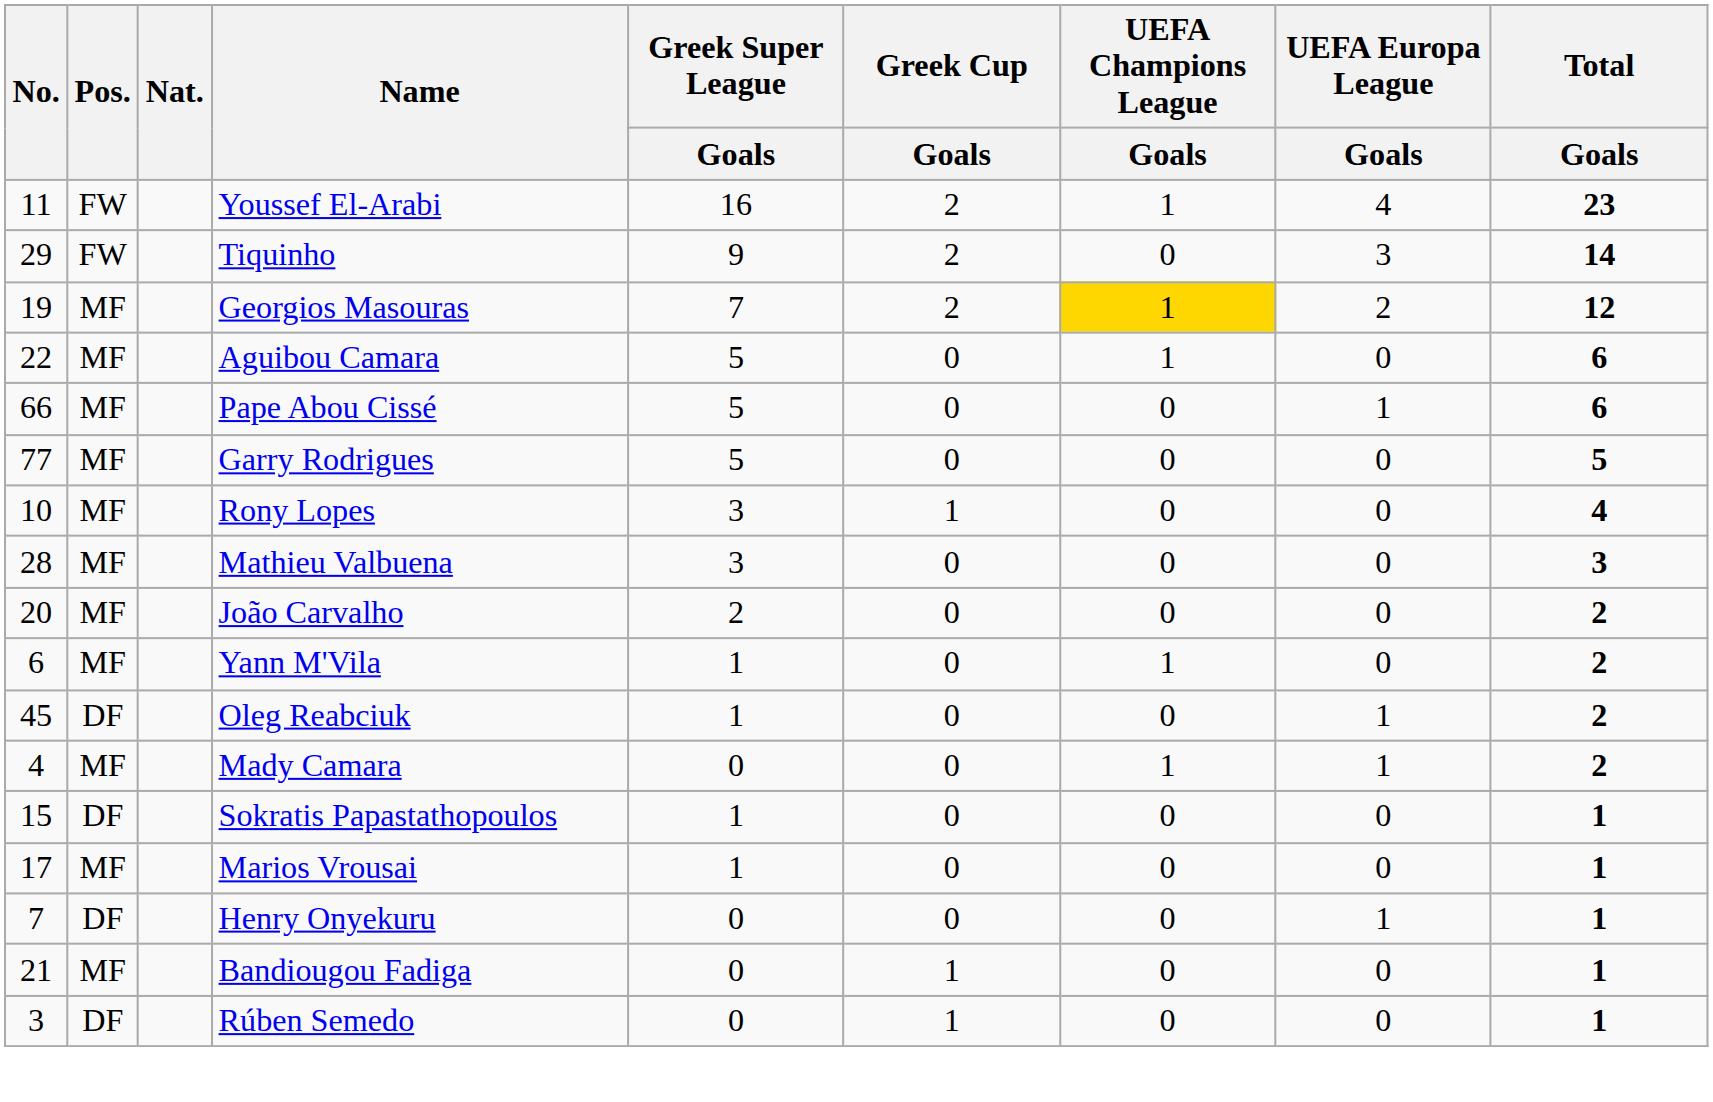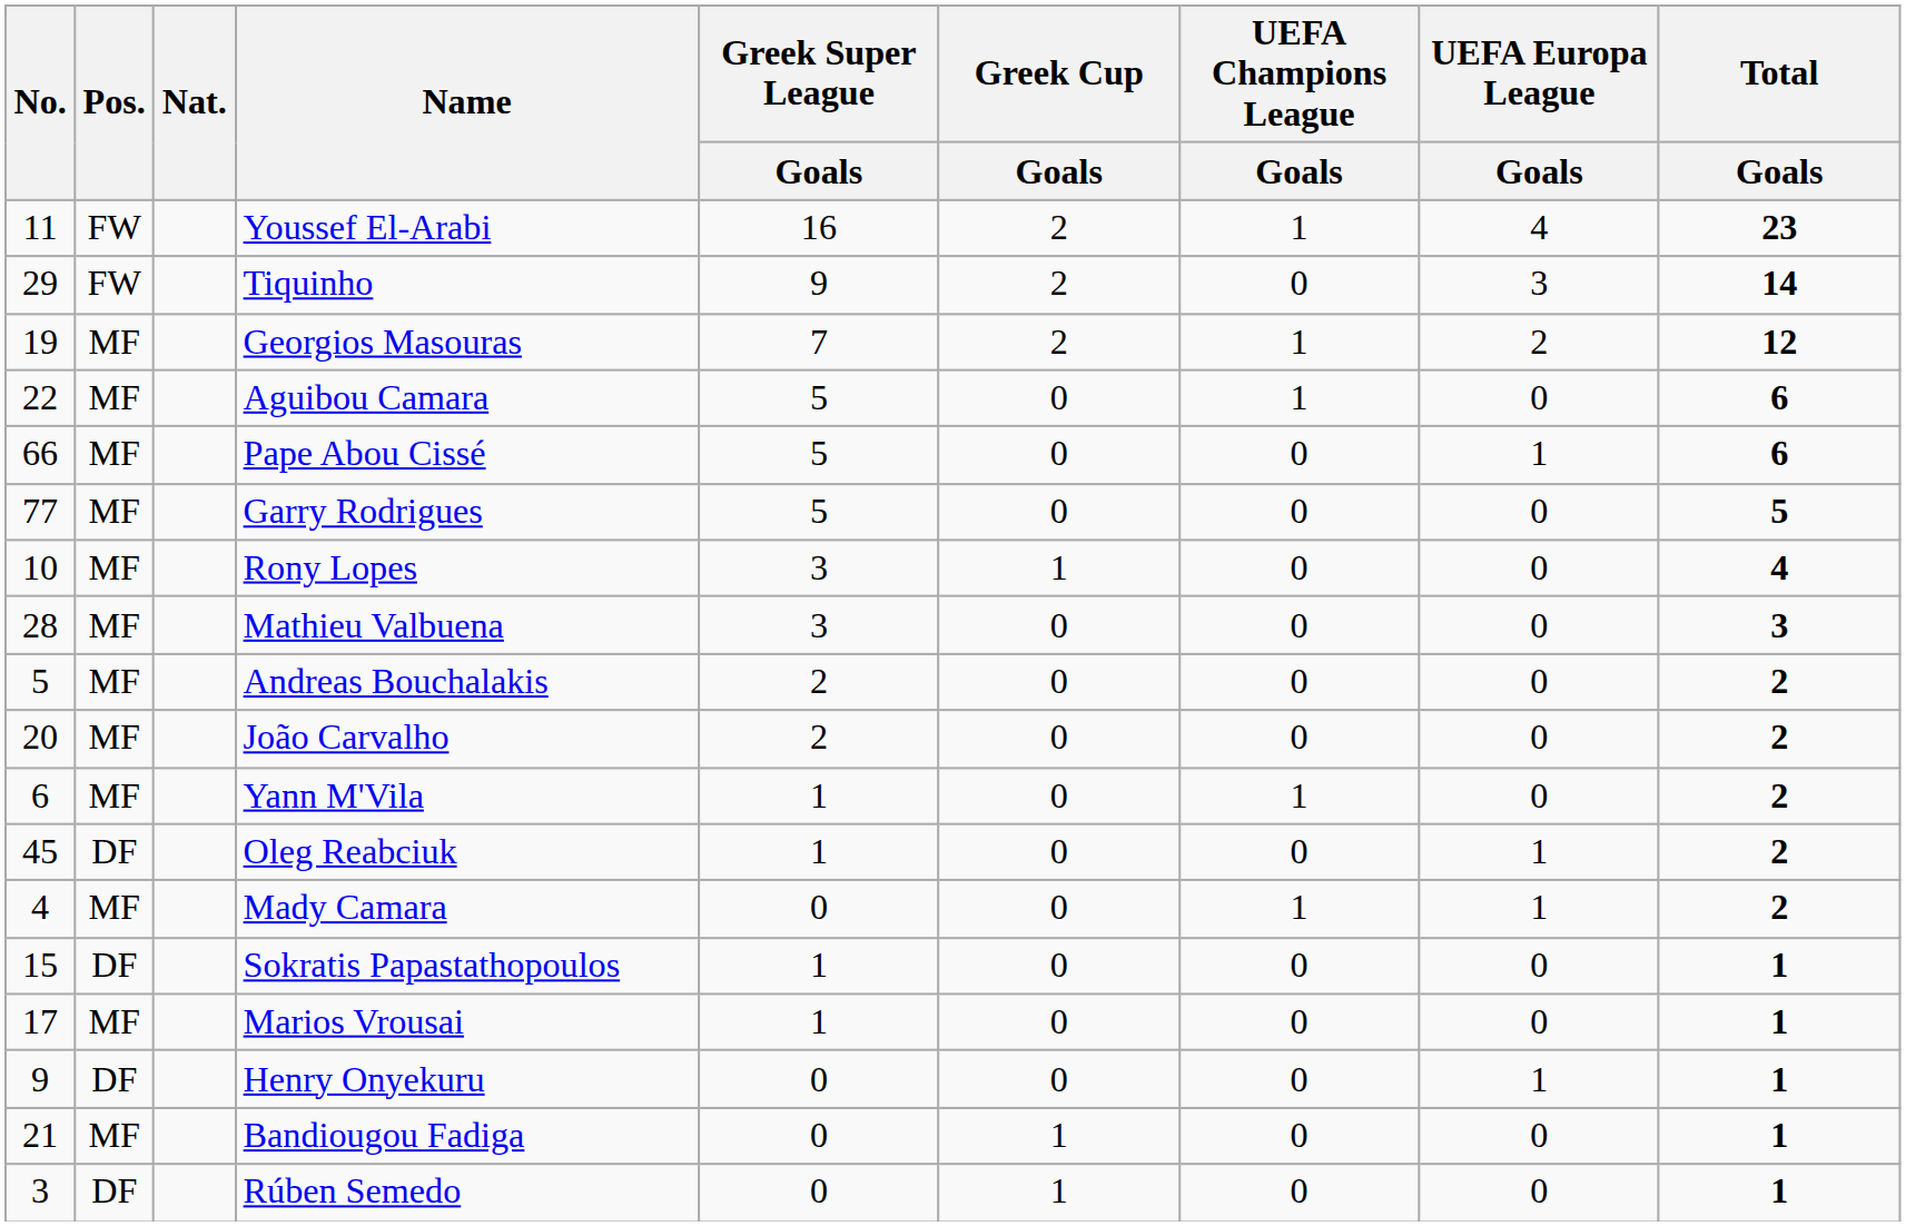Georgios Masouras | UEFA Champions League / Goals: gold background -> no background
+ row: 5 | MF | Andreas Bouchalakis | 2 | 0 | 0 | 0 | 2
Henry Onyekuru | No.: 7 -> 9
